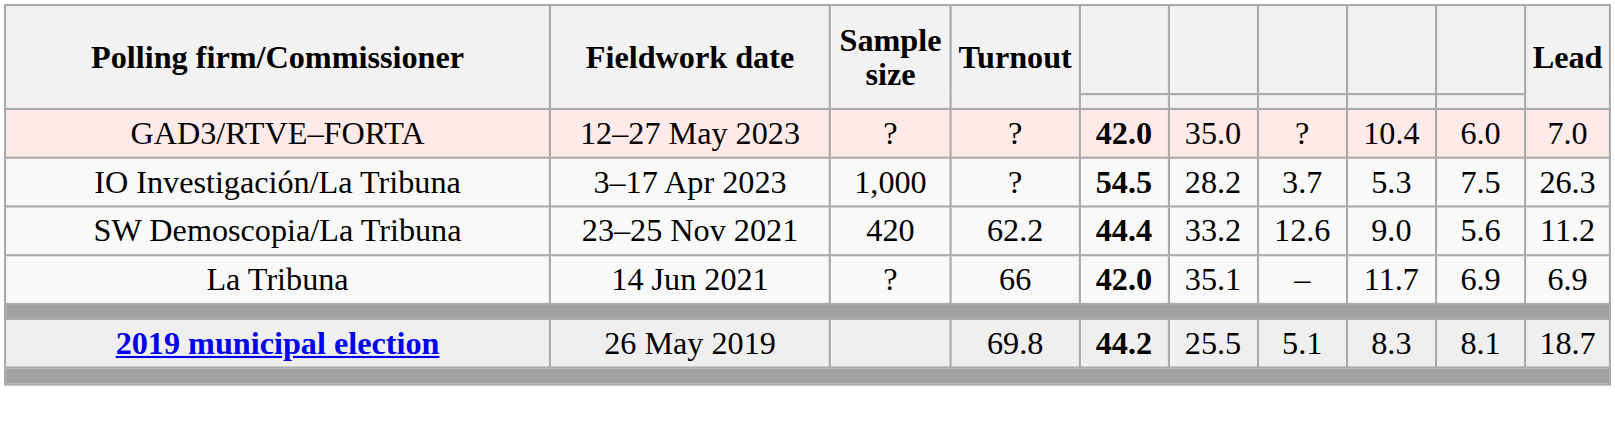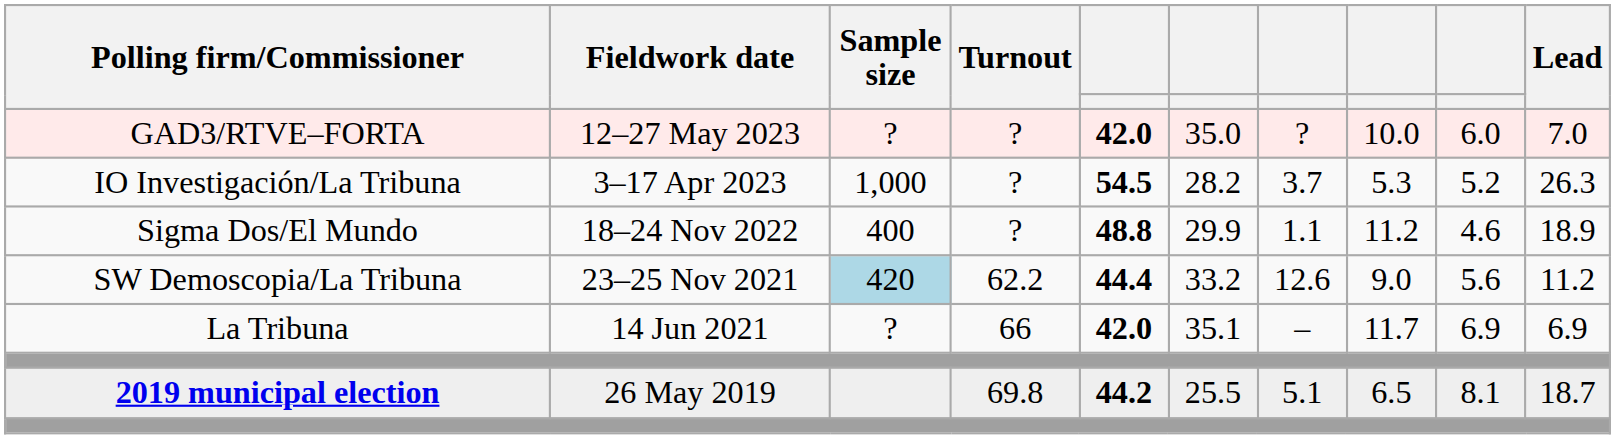GAD3/RTVE–FORTA | column 8: 10.4 -> 10.0
IO Investigación/La Tribuna | column 9: 7.5 -> 5.2
+ row: Sigma Dos/El Mundo | 18–24 Nov 2022 | 400 | ? | 48.8 | 29.9 | 1.1 | 11.2 | 4.6 | 18.9
SW Demoscopia/La Tribuna | Sample size: no background -> lightblue background
2019 municipal election | column 8: 8.3 -> 6.5
